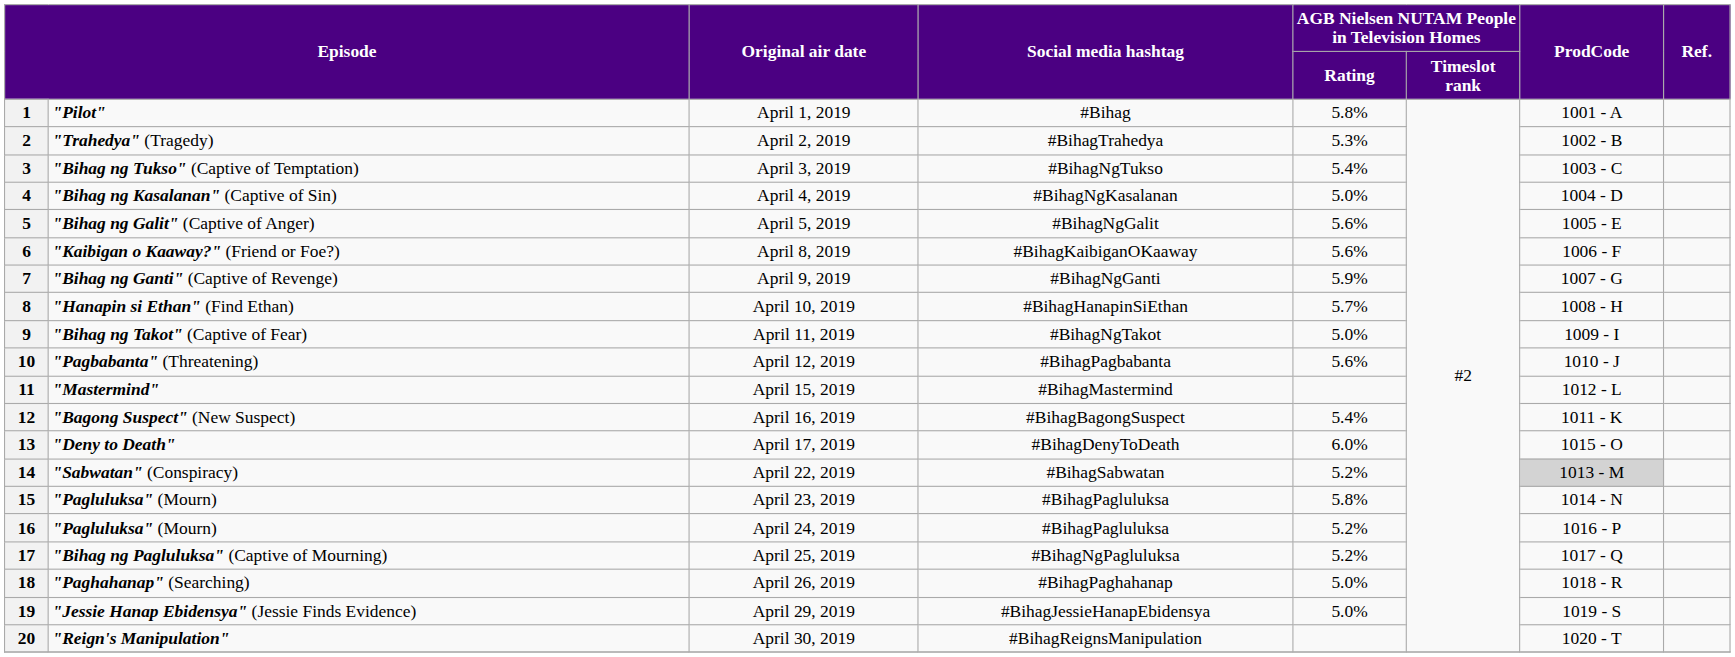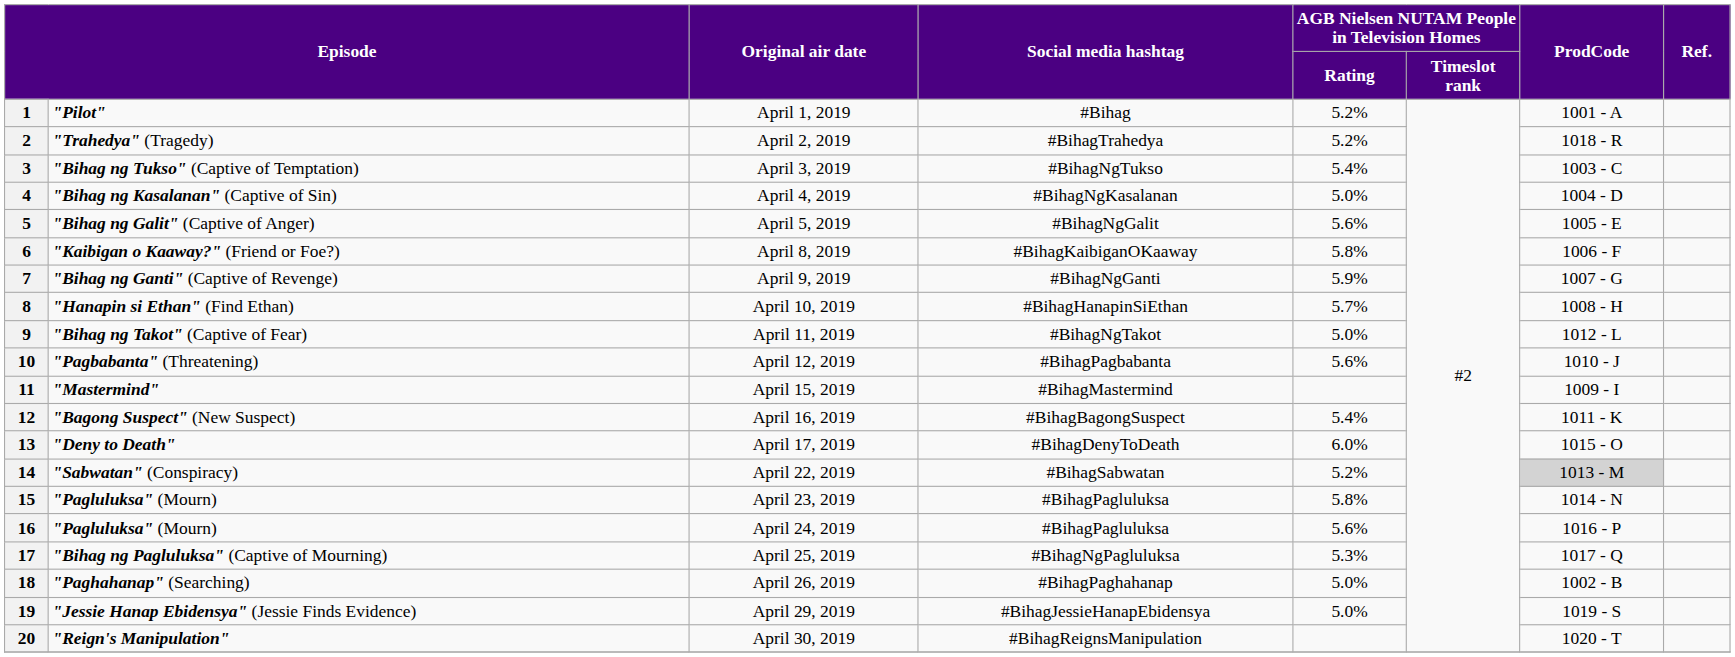1 | AGB Nielsen NUTAM People in Television Homes / Rating: 5.8% -> 5.2%
2 | AGB Nielsen NUTAM People in Television Homes / Rating: 5.3% -> 5.2%
2 | ProdCode: 1002 - B -> 1018 - R
6 | AGB Nielsen NUTAM People in Television Homes / Rating: 5.6% -> 5.8%
9 | ProdCode: 1009 - I -> 1012 - L
11 | ProdCode: 1012 - L -> 1009 - I
16 | AGB Nielsen NUTAM People in Television Homes / Rating: 5.2% -> 5.6%
17 | AGB Nielsen NUTAM People in Television Homes / Rating: 5.2% -> 5.3%
18 | ProdCode: 1018 - R -> 1002 - B
